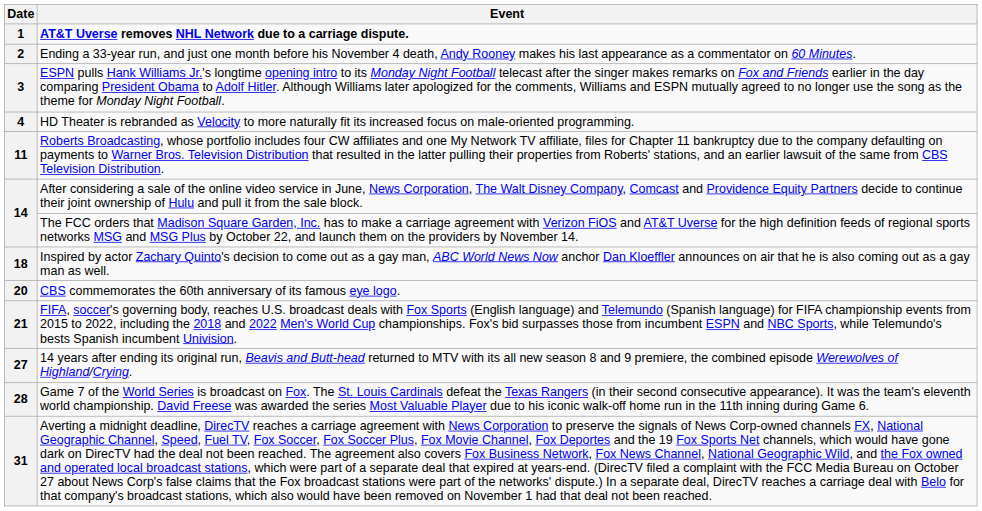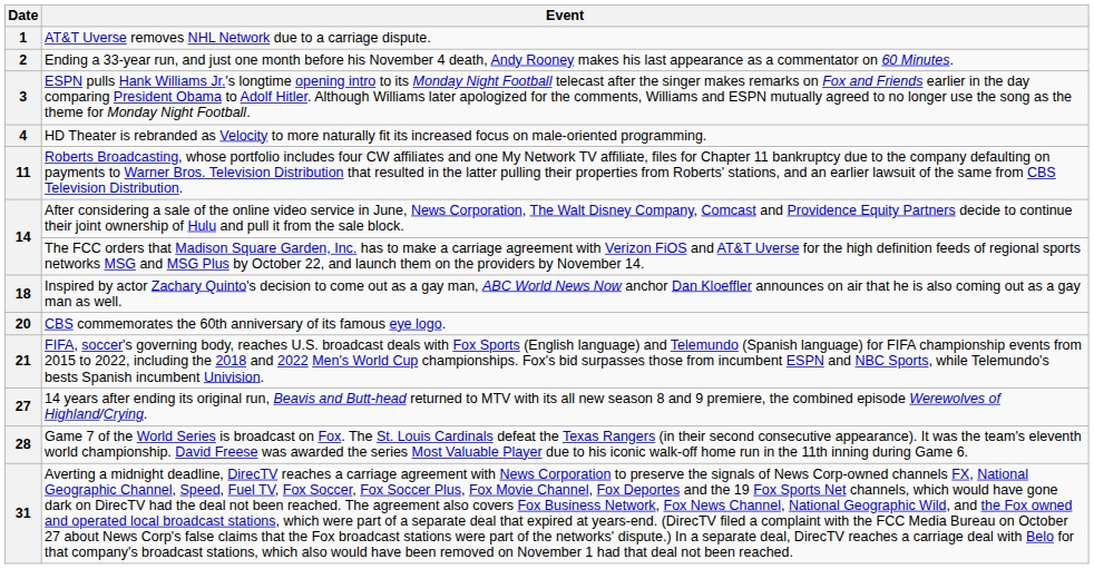row 2 | Event: bold -> normal
